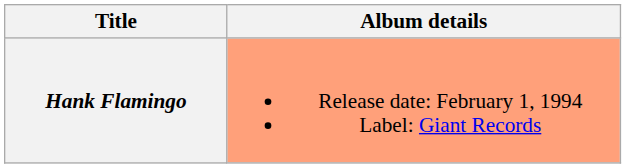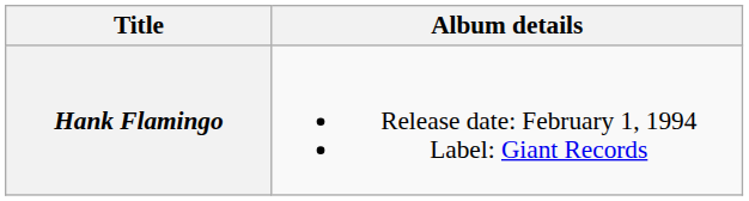Hank Flamingo | Album details: lightsalmon background -> no background
